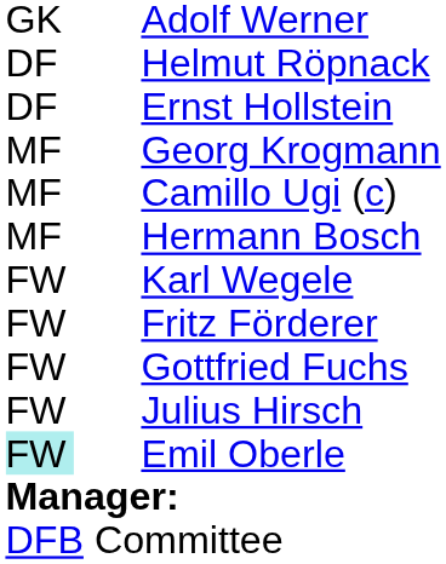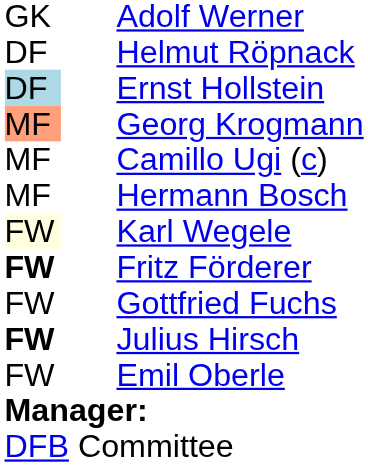Ernst Hollstein | column 1: no background -> lightblue background
Georg Krogmann | column 1: no background -> lightsalmon background
Karl Wegele | column 1: no background -> lightyellow background
Fritz Förderer | column 1: normal -> bold
Julius Hirsch | column 1: normal -> bold
Emil Oberle | column 1: paleturquoise background -> no background
